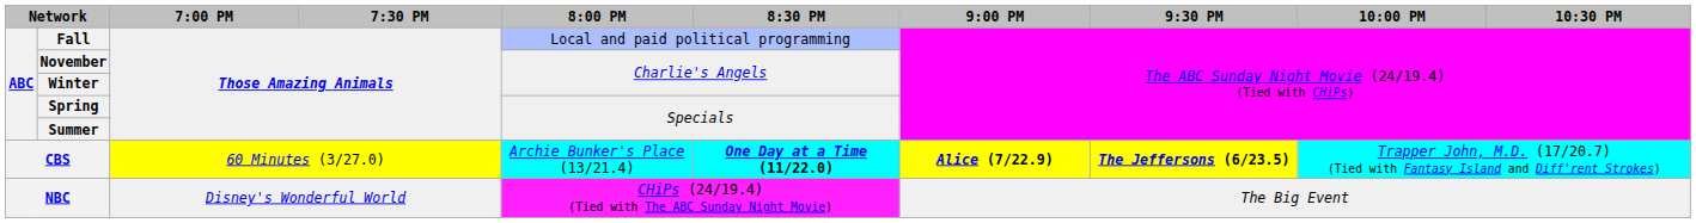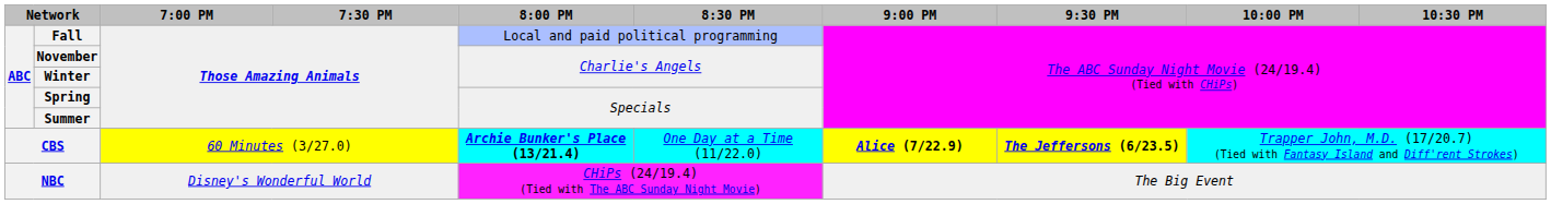CBS | 8:00 PM: normal -> bold
CBS | 8:30 PM: bold -> normal
